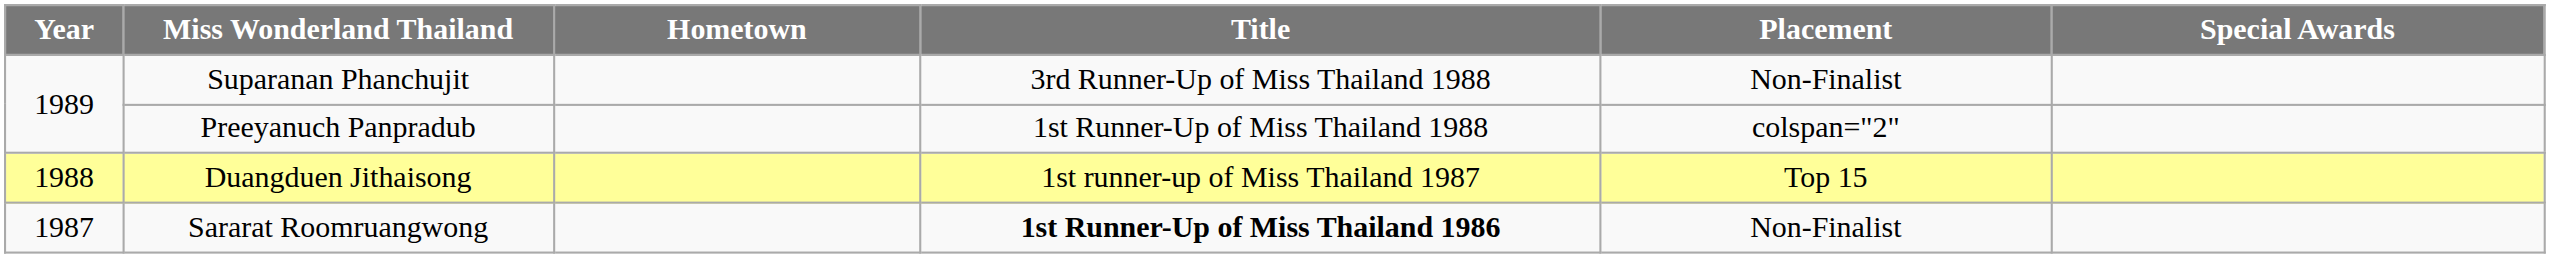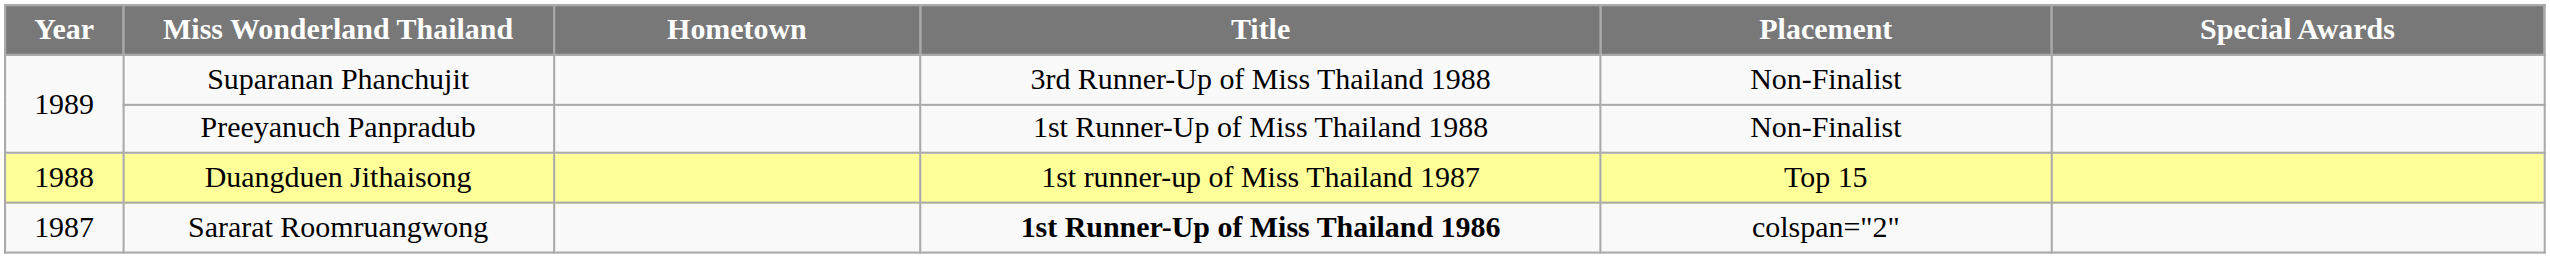Preeyanuch Panpradub | Placement: colspan="2" -> Non-Finalist
Sararat Roomruangwong | Placement: Non-Finalist -> colspan="2"
